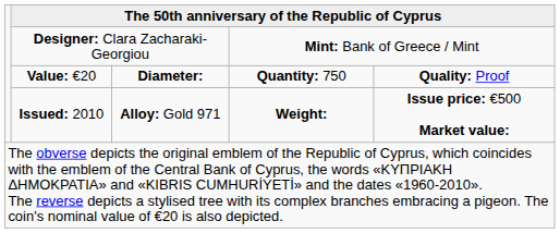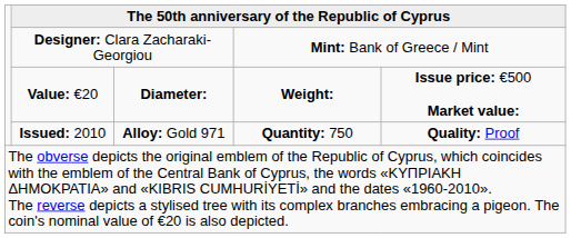Value: €20 | column 4: Quantity: 750 -> Weight:
Value: €20 | column 5: Quality: Proof -> Issue price: €500 Market value:
Issued: 2010 | column 4: Weight: -> Quantity: 750
Issued: 2010 | column 5: Issue price: €500 Market value: -> Quality: Proof
